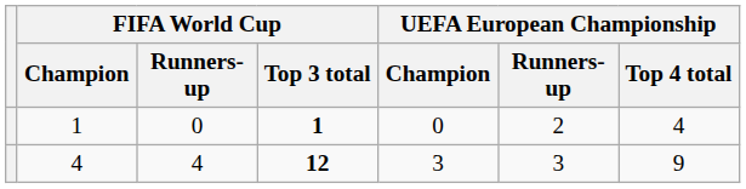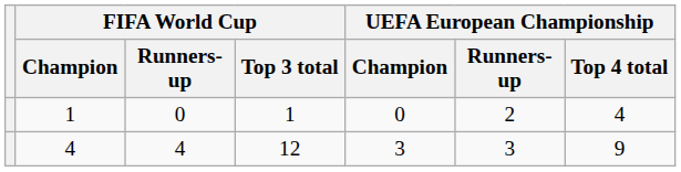row 3 | FIFA World Cup / Top 3 total: bold -> normal
row 4 | FIFA World Cup / Top 3 total: bold -> normal
